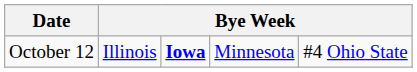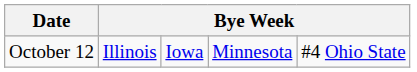October 12 | column 3: bold -> normal
